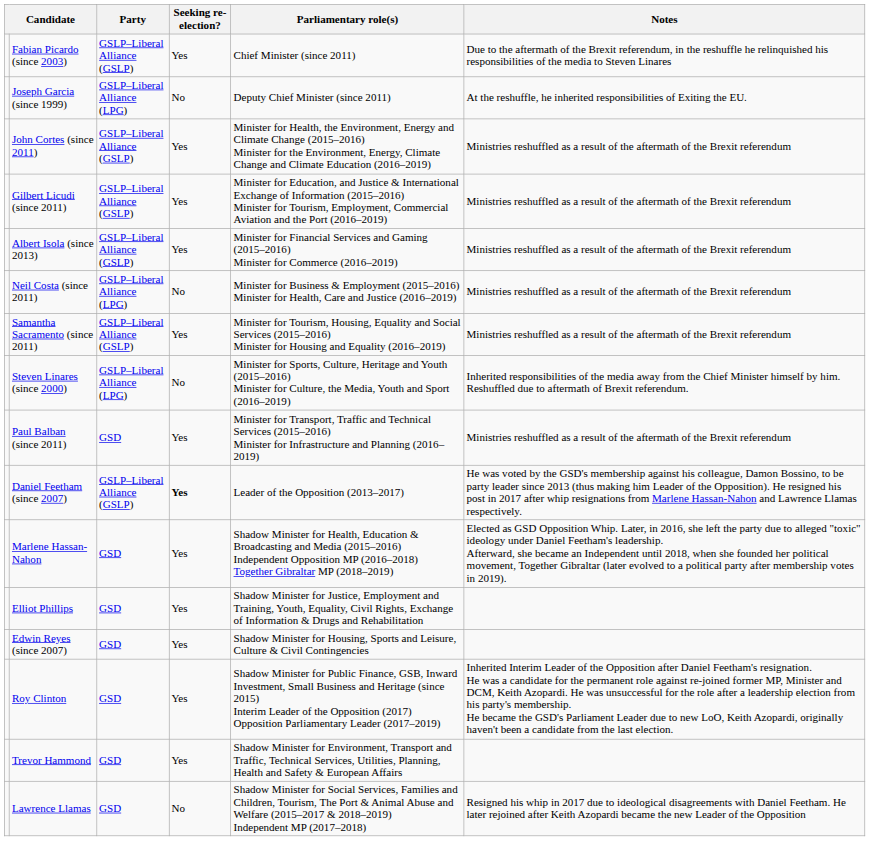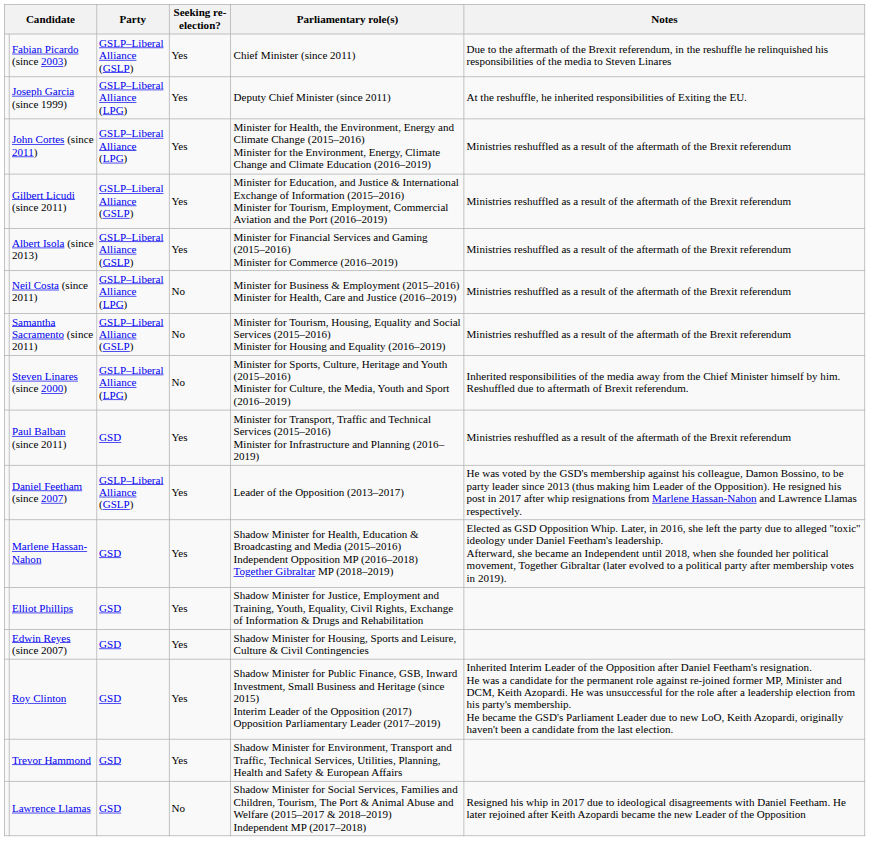Joseph Garcia (since 1999) | Seeking re-election?: No -> Yes
John Cortes (since 2011) | Party: GSLP–Liberal Alliance (GSLP) -> GSLP–Liberal Alliance (LPG)
Samantha Sacramento (since 2011) | Seeking re-election?: Yes -> No
Daniel Feetham (since 2007) | Seeking re-election?: bold -> normal
